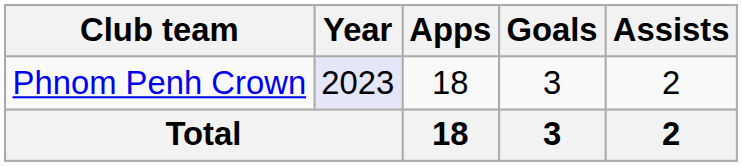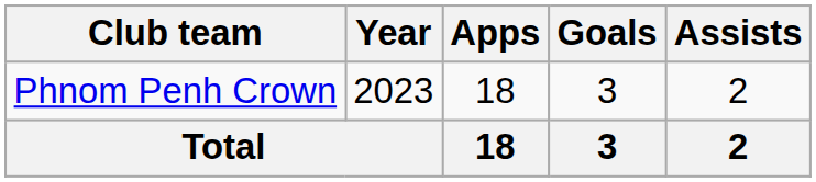Phnom Penh Crown | Year: lavender background -> no background
